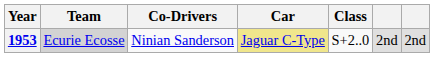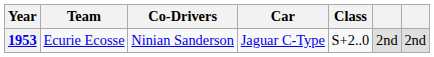1953 | Team: lightgrey background -> no background
1953 | Car: khaki background -> no background
